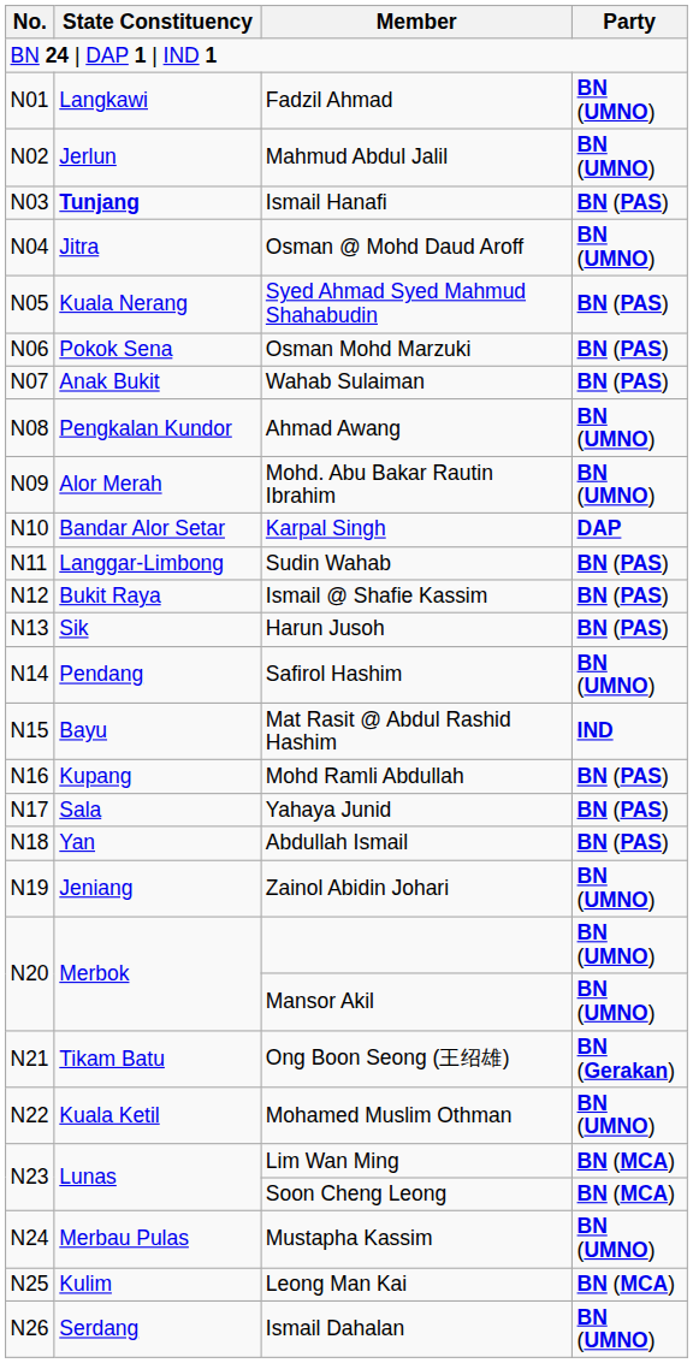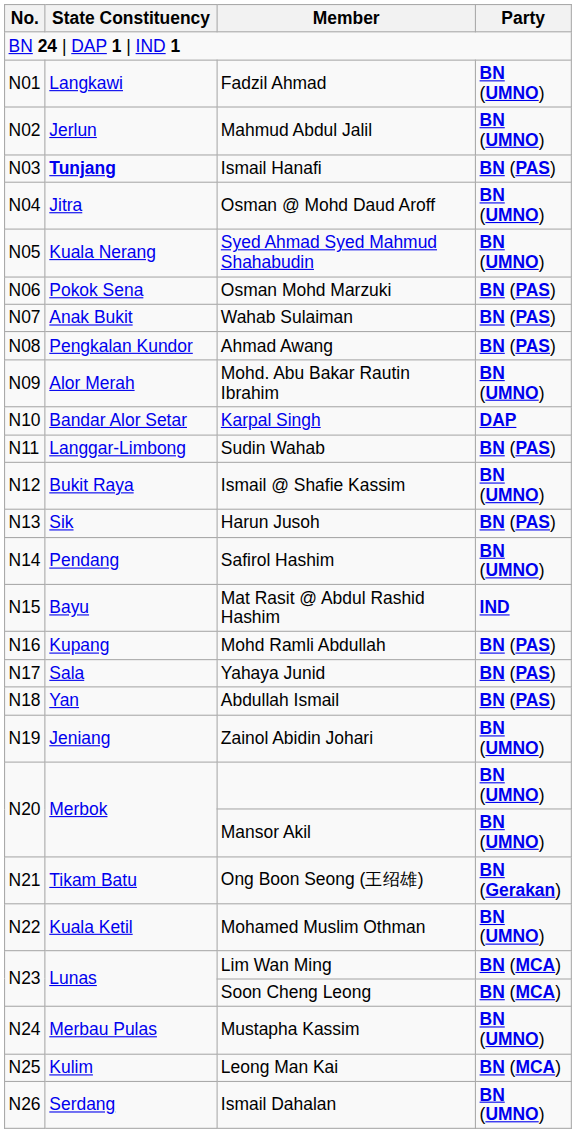Syed Ahmad Syed Mahmud Shahabudin | Party: BN (PAS) -> BN (UMNO)
Ahmad Awang | Party: BN (UMNO) -> BN (PAS)
Ismail @ Shafie Kassim | Party: BN (PAS) -> BN (UMNO)
